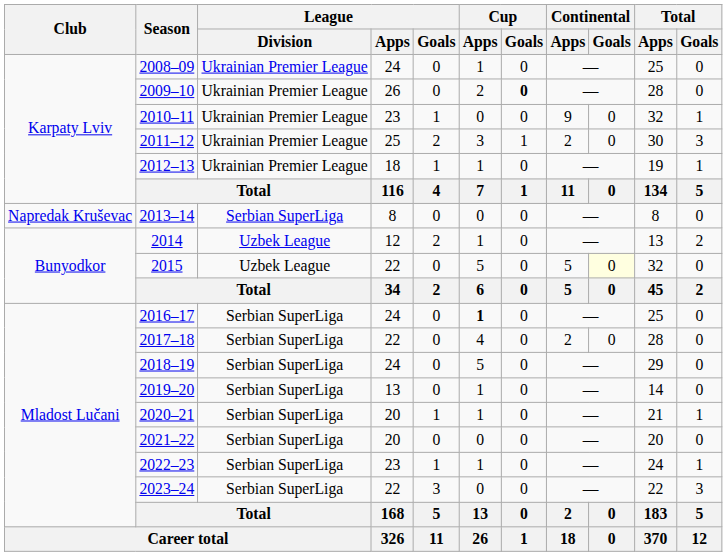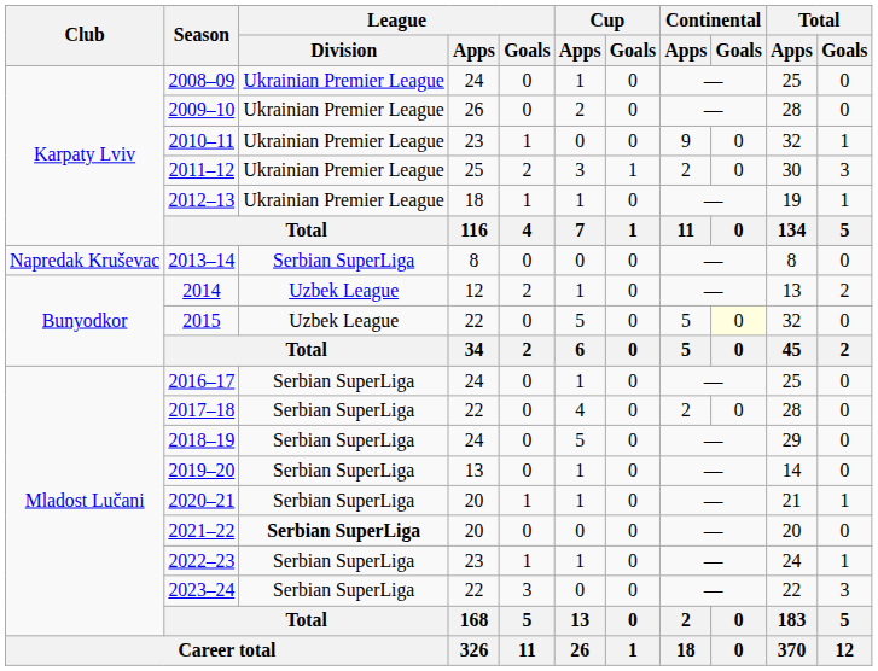2009–10 | Cup / Goals: bold -> normal
2016–17 | Cup / Apps: bold -> normal
2021–22 | League / Division: normal -> bold
